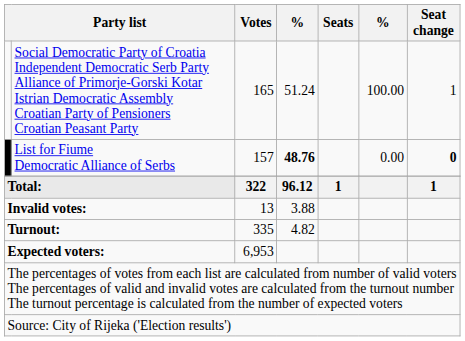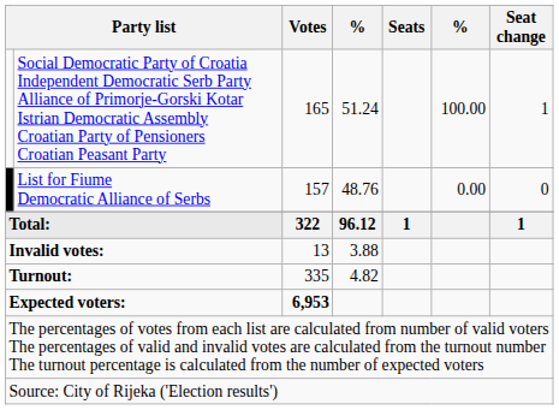List for Fiume Democratic Alliance of Serbs | column 4: bold -> normal
List for Fiume Democratic Alliance of Serbs | Seat change: bold -> normal
Expected voters: | Votes: normal -> bold
